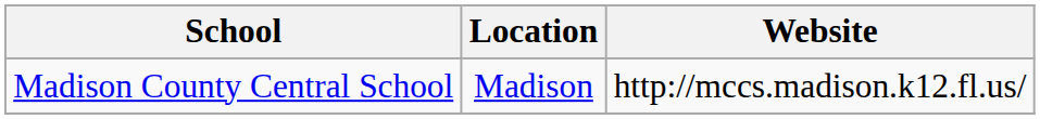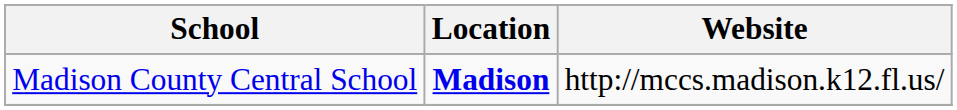Madison County Central School | Location: normal -> bold
